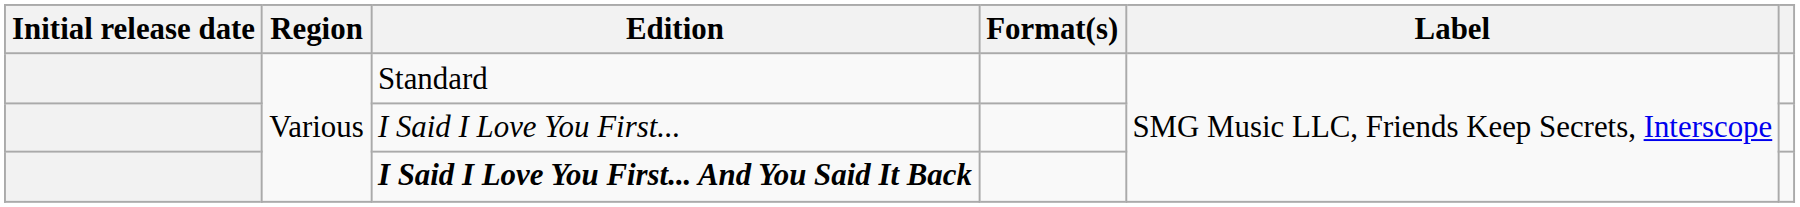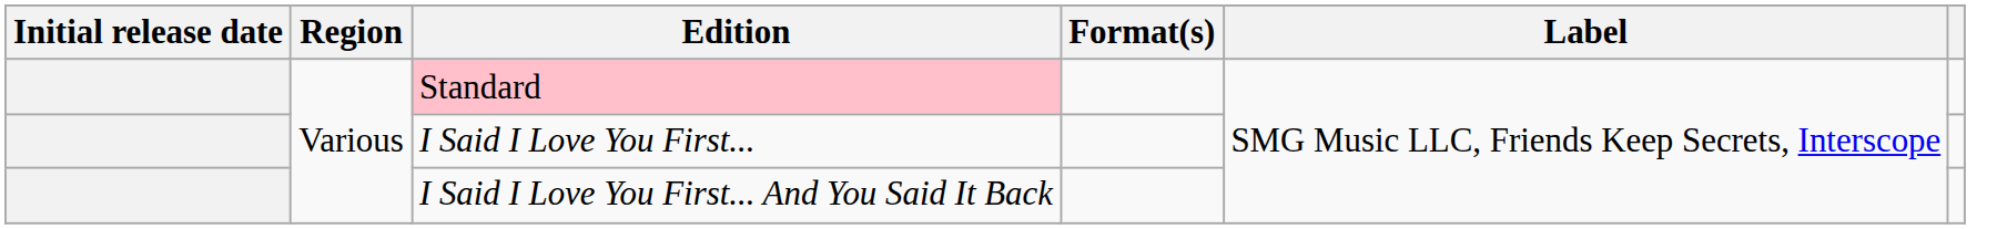Standard | Edition: no background -> pink background
I Said I Love You First... And You Said It Back | Edition: bold -> normal
